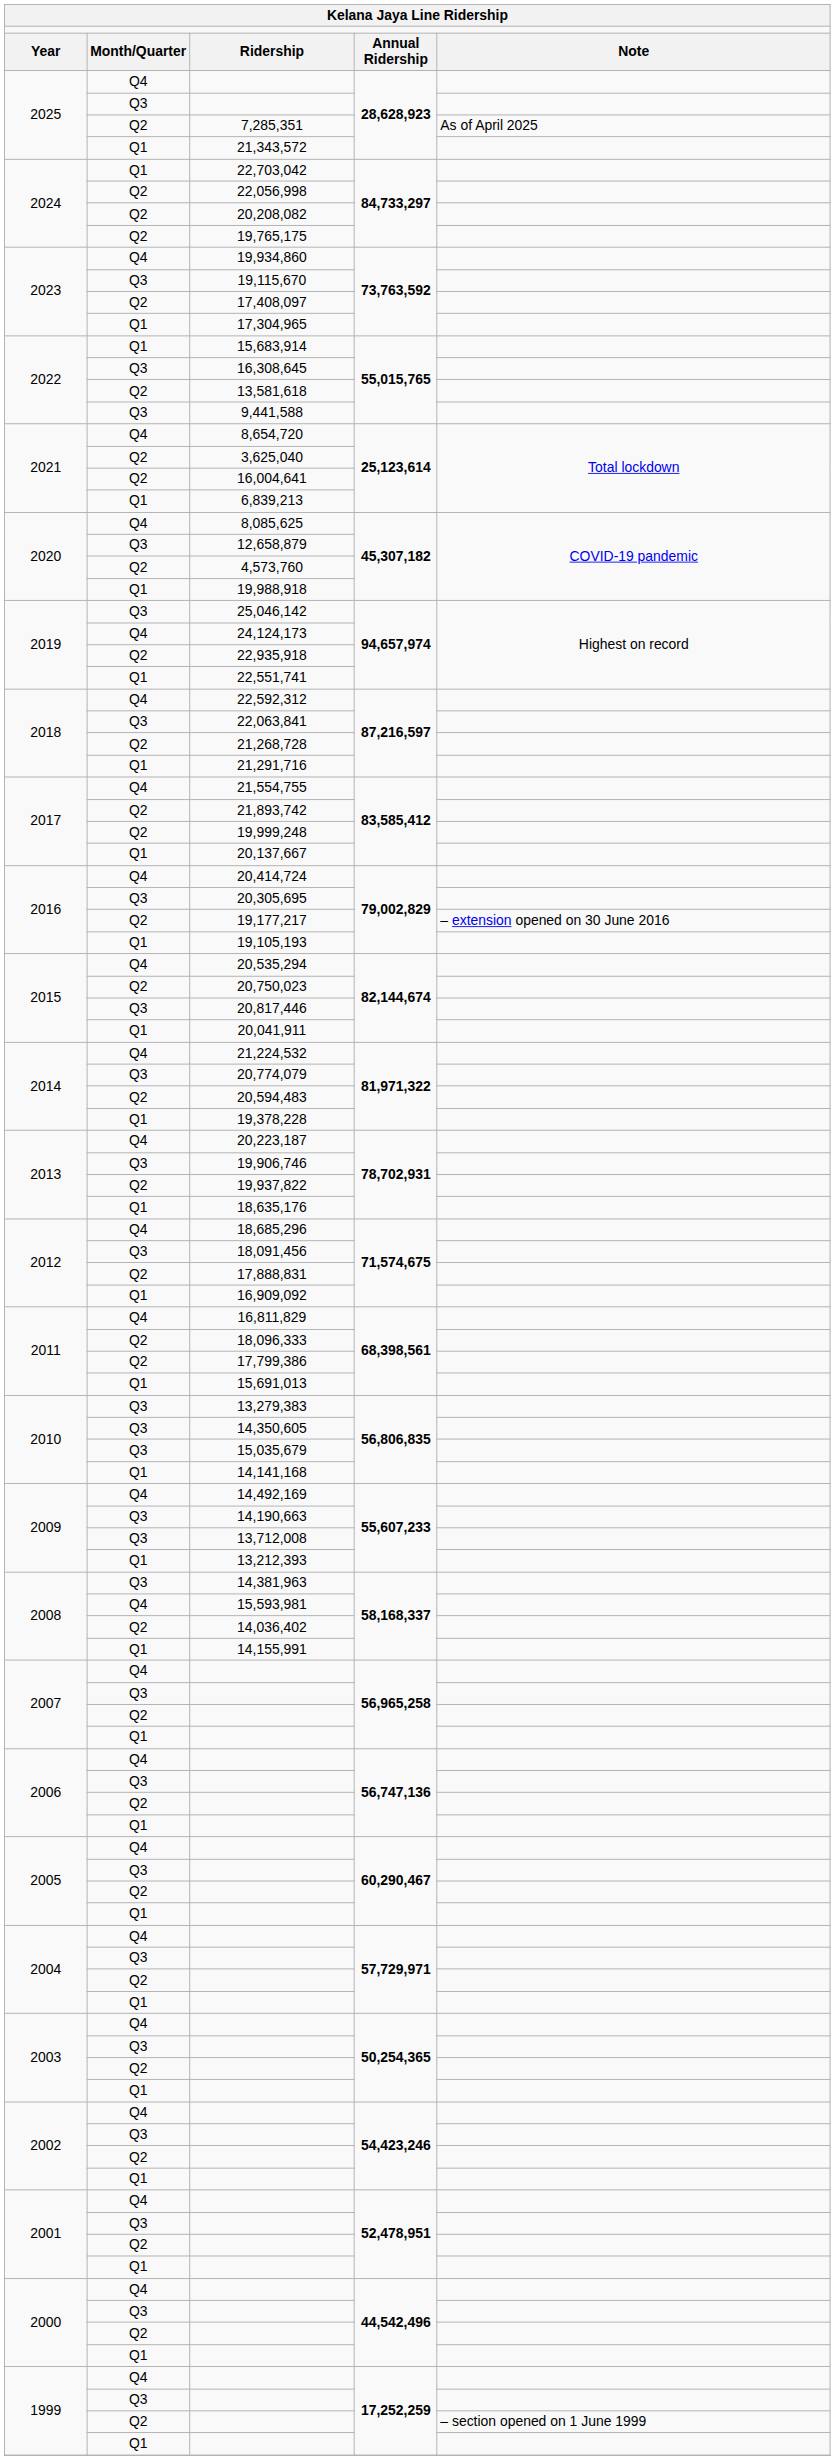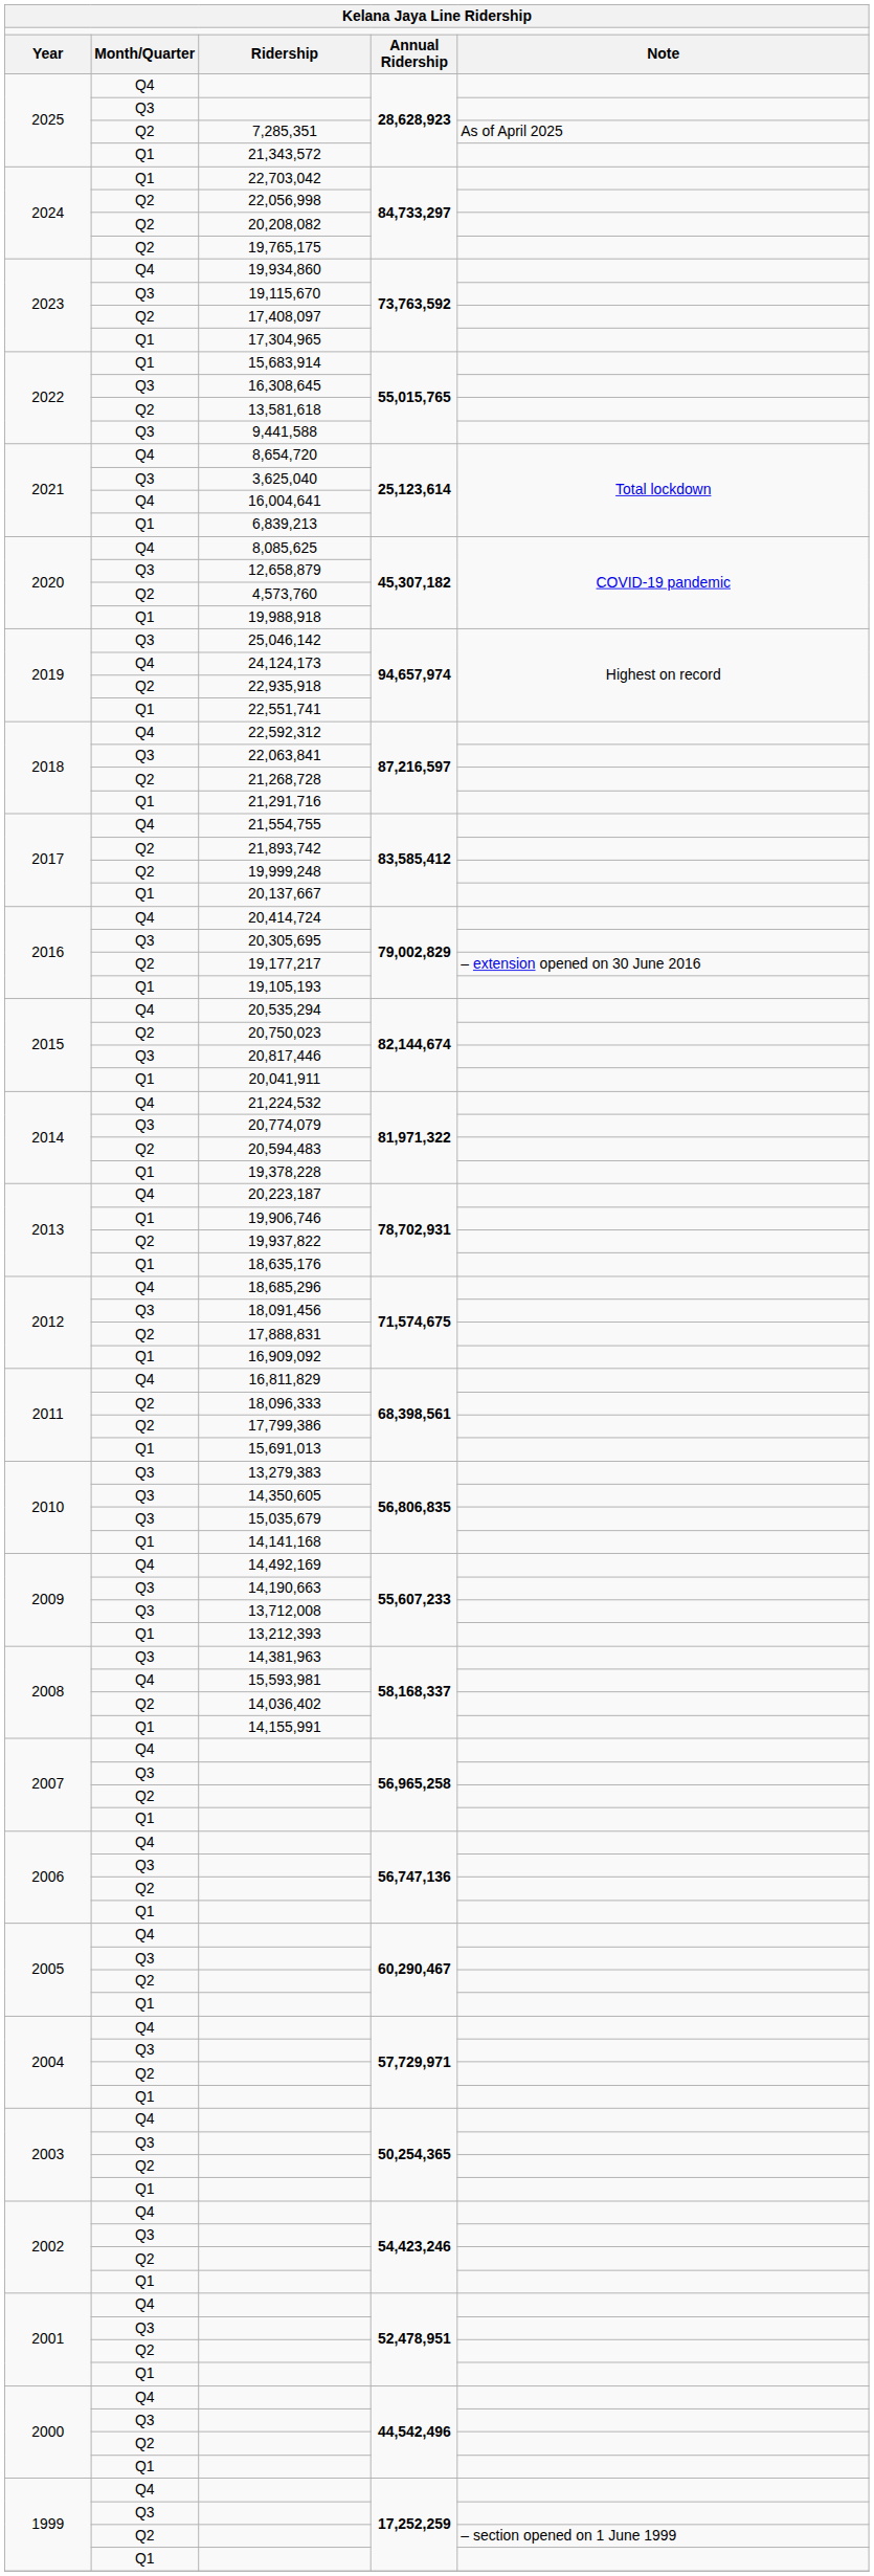3,625,040 | column 2: Q2 -> Q3
16,004,641 | column 2: Q2 -> Q4
19,906,746 | column 2: Q3 -> Q1
